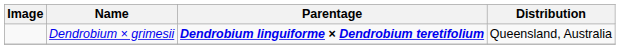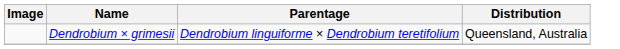Dendrobium × grimesii | Parentage: bold -> normal
